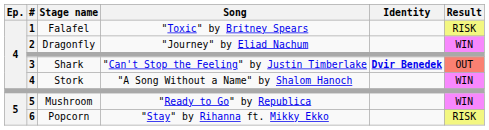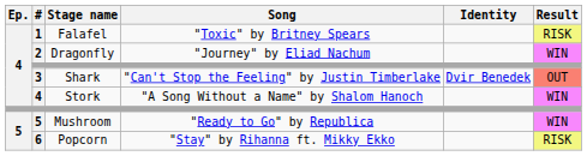Shark | Identity: bold -> normal
